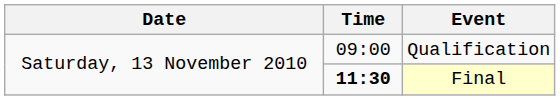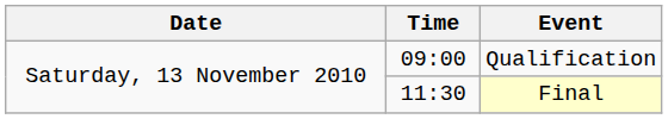Final | Time: bold -> normal
